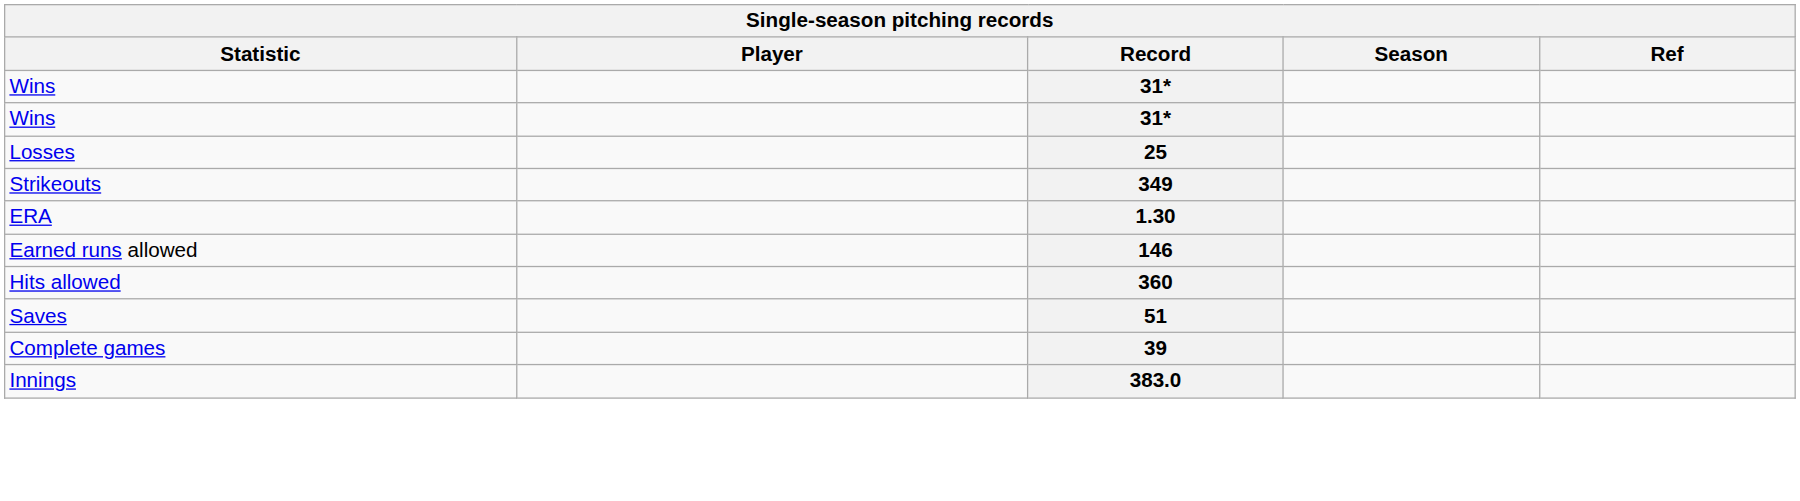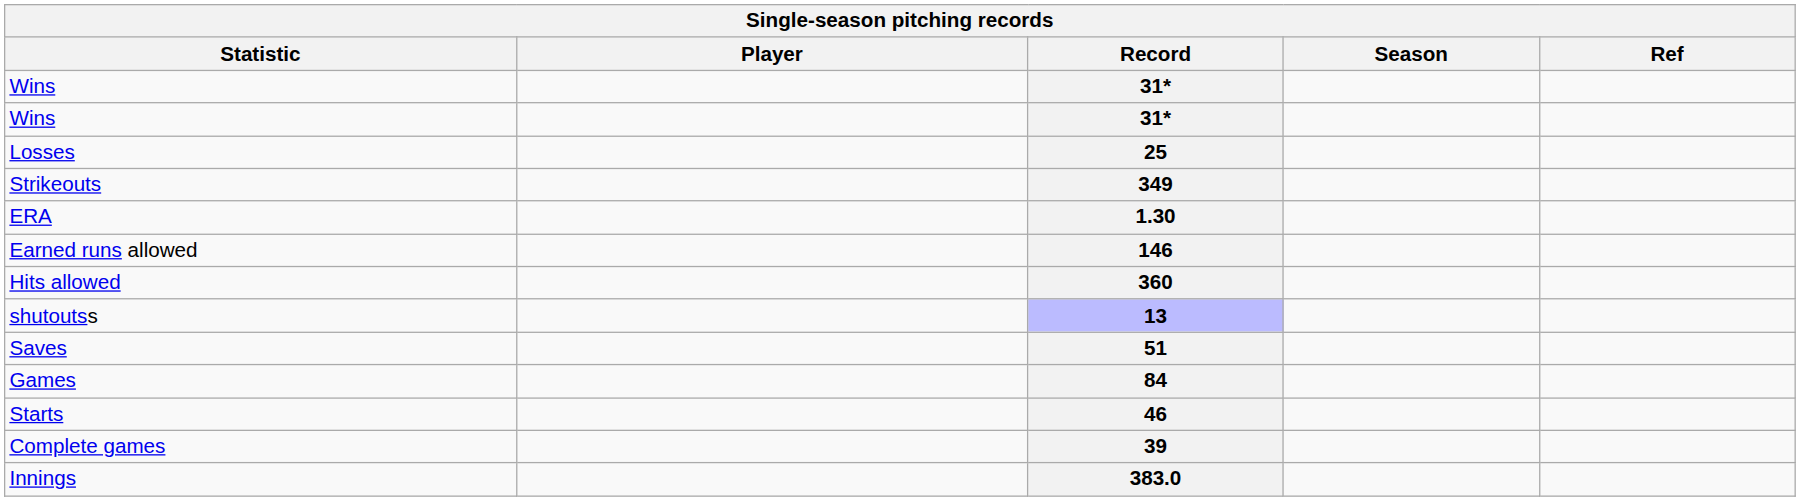+ row: shutoutss | 13
+ row: Games | 84
+ row: Starts | 46
